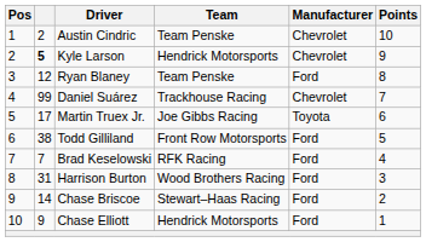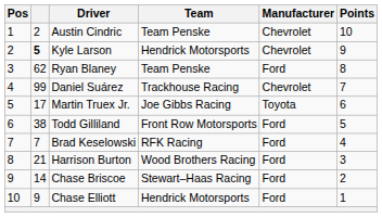Ryan Blaney | column 2: 12 -> 62
Harrison Burton | column 2: 31 -> 21
